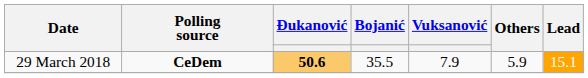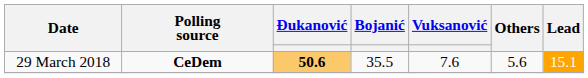29 March 2018 | Vuksanović: 7.9 -> 7.6
29 March 2018 | Others: 5.9 -> 5.6
